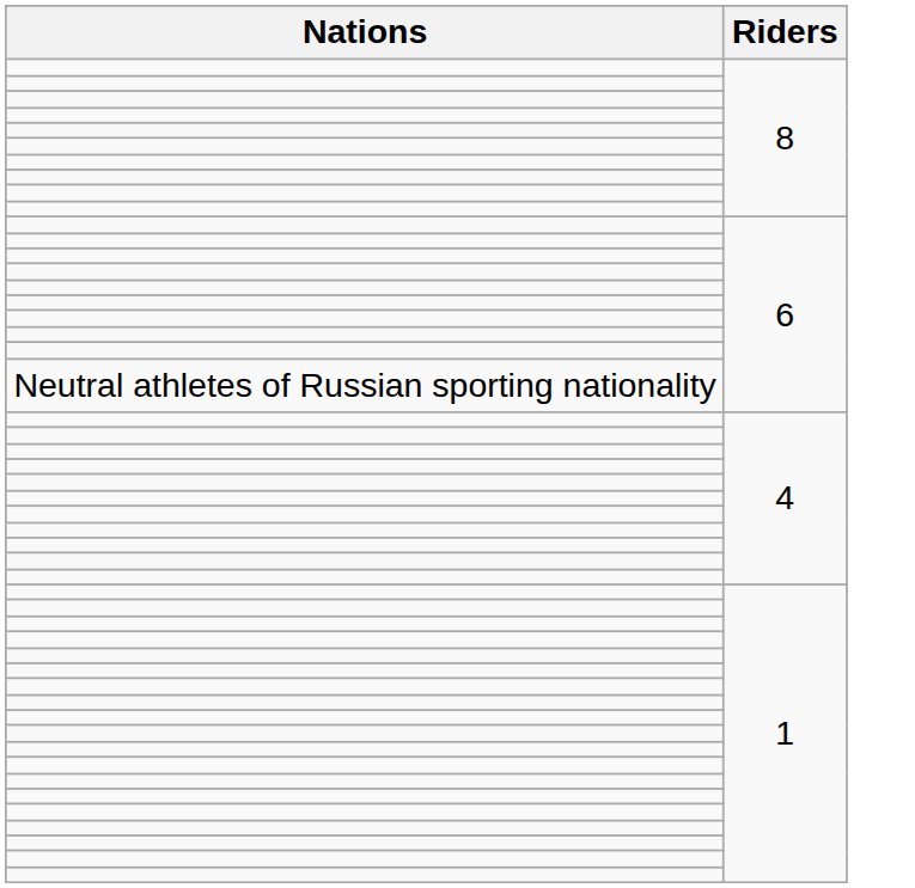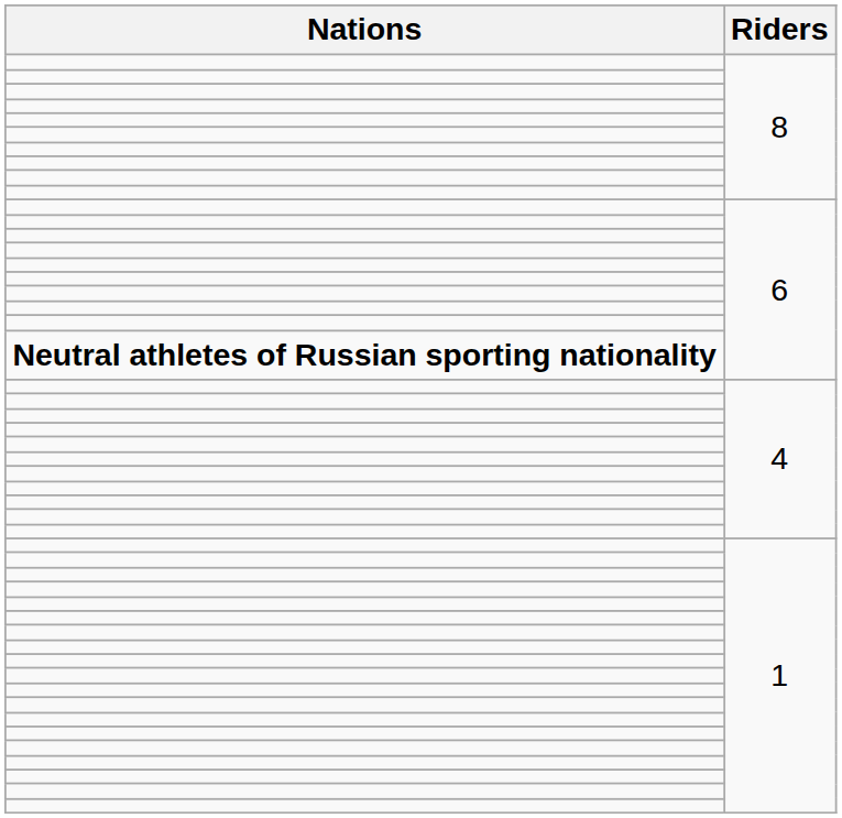row 21 | Nations: normal -> bold
